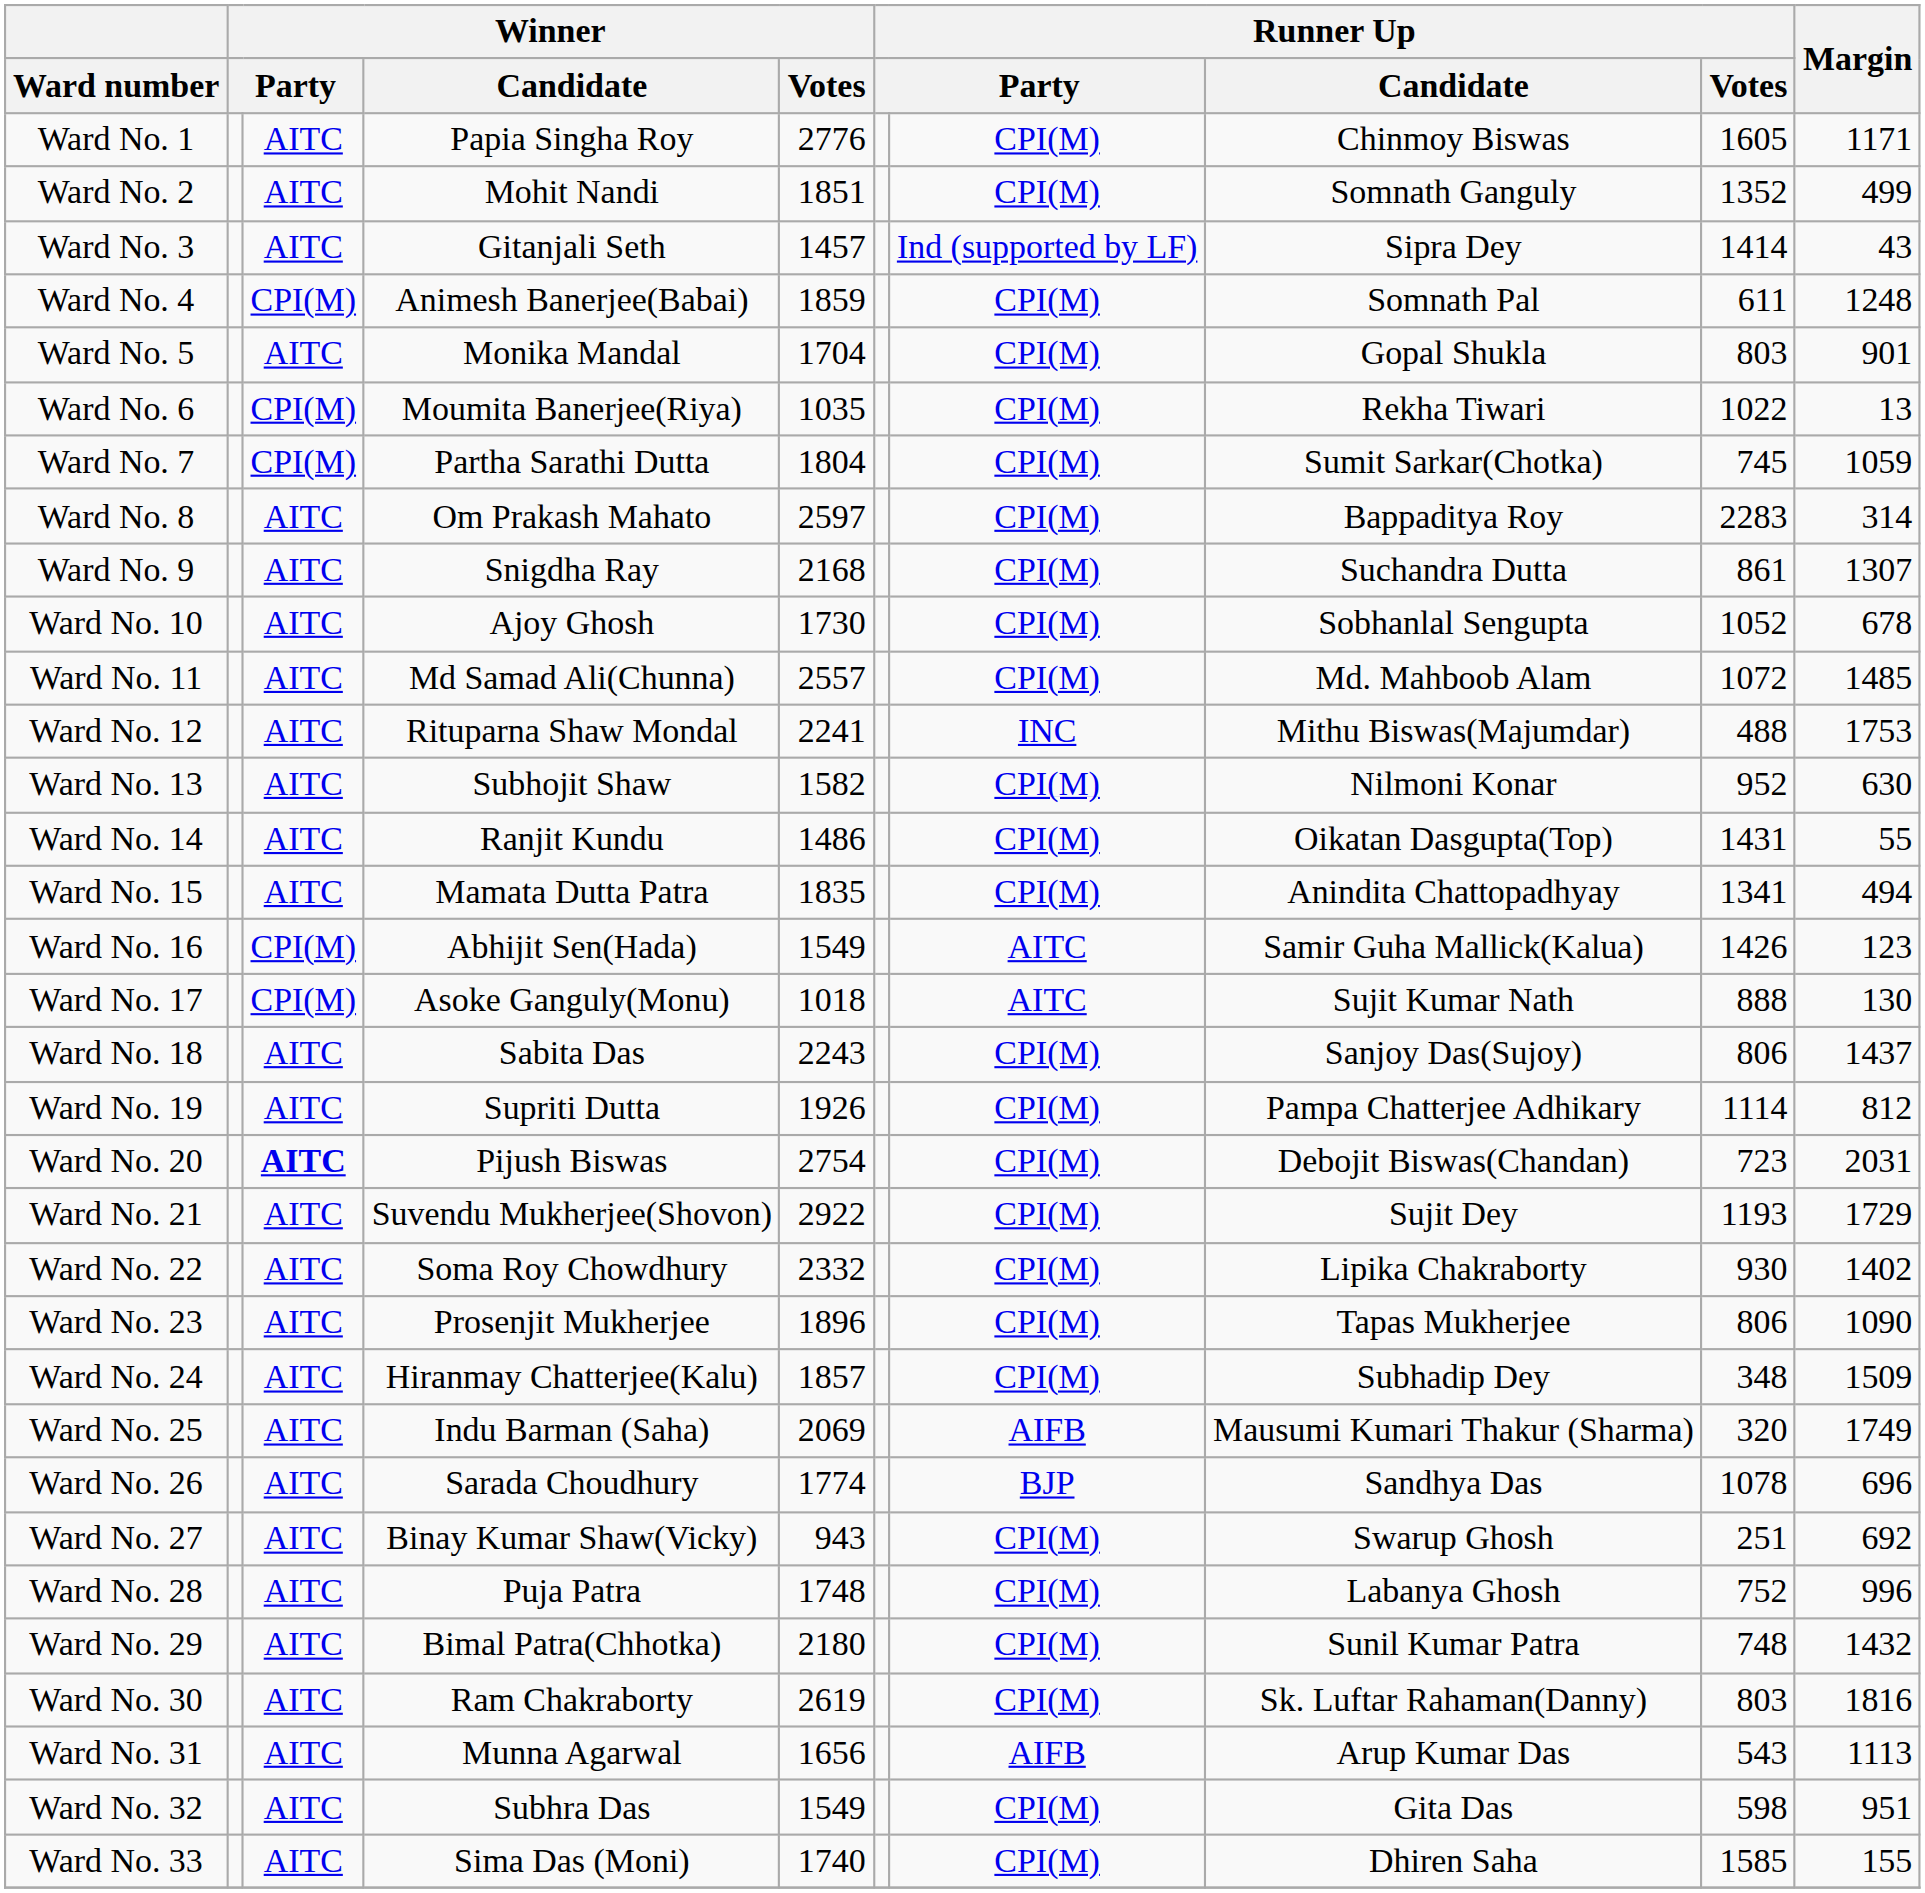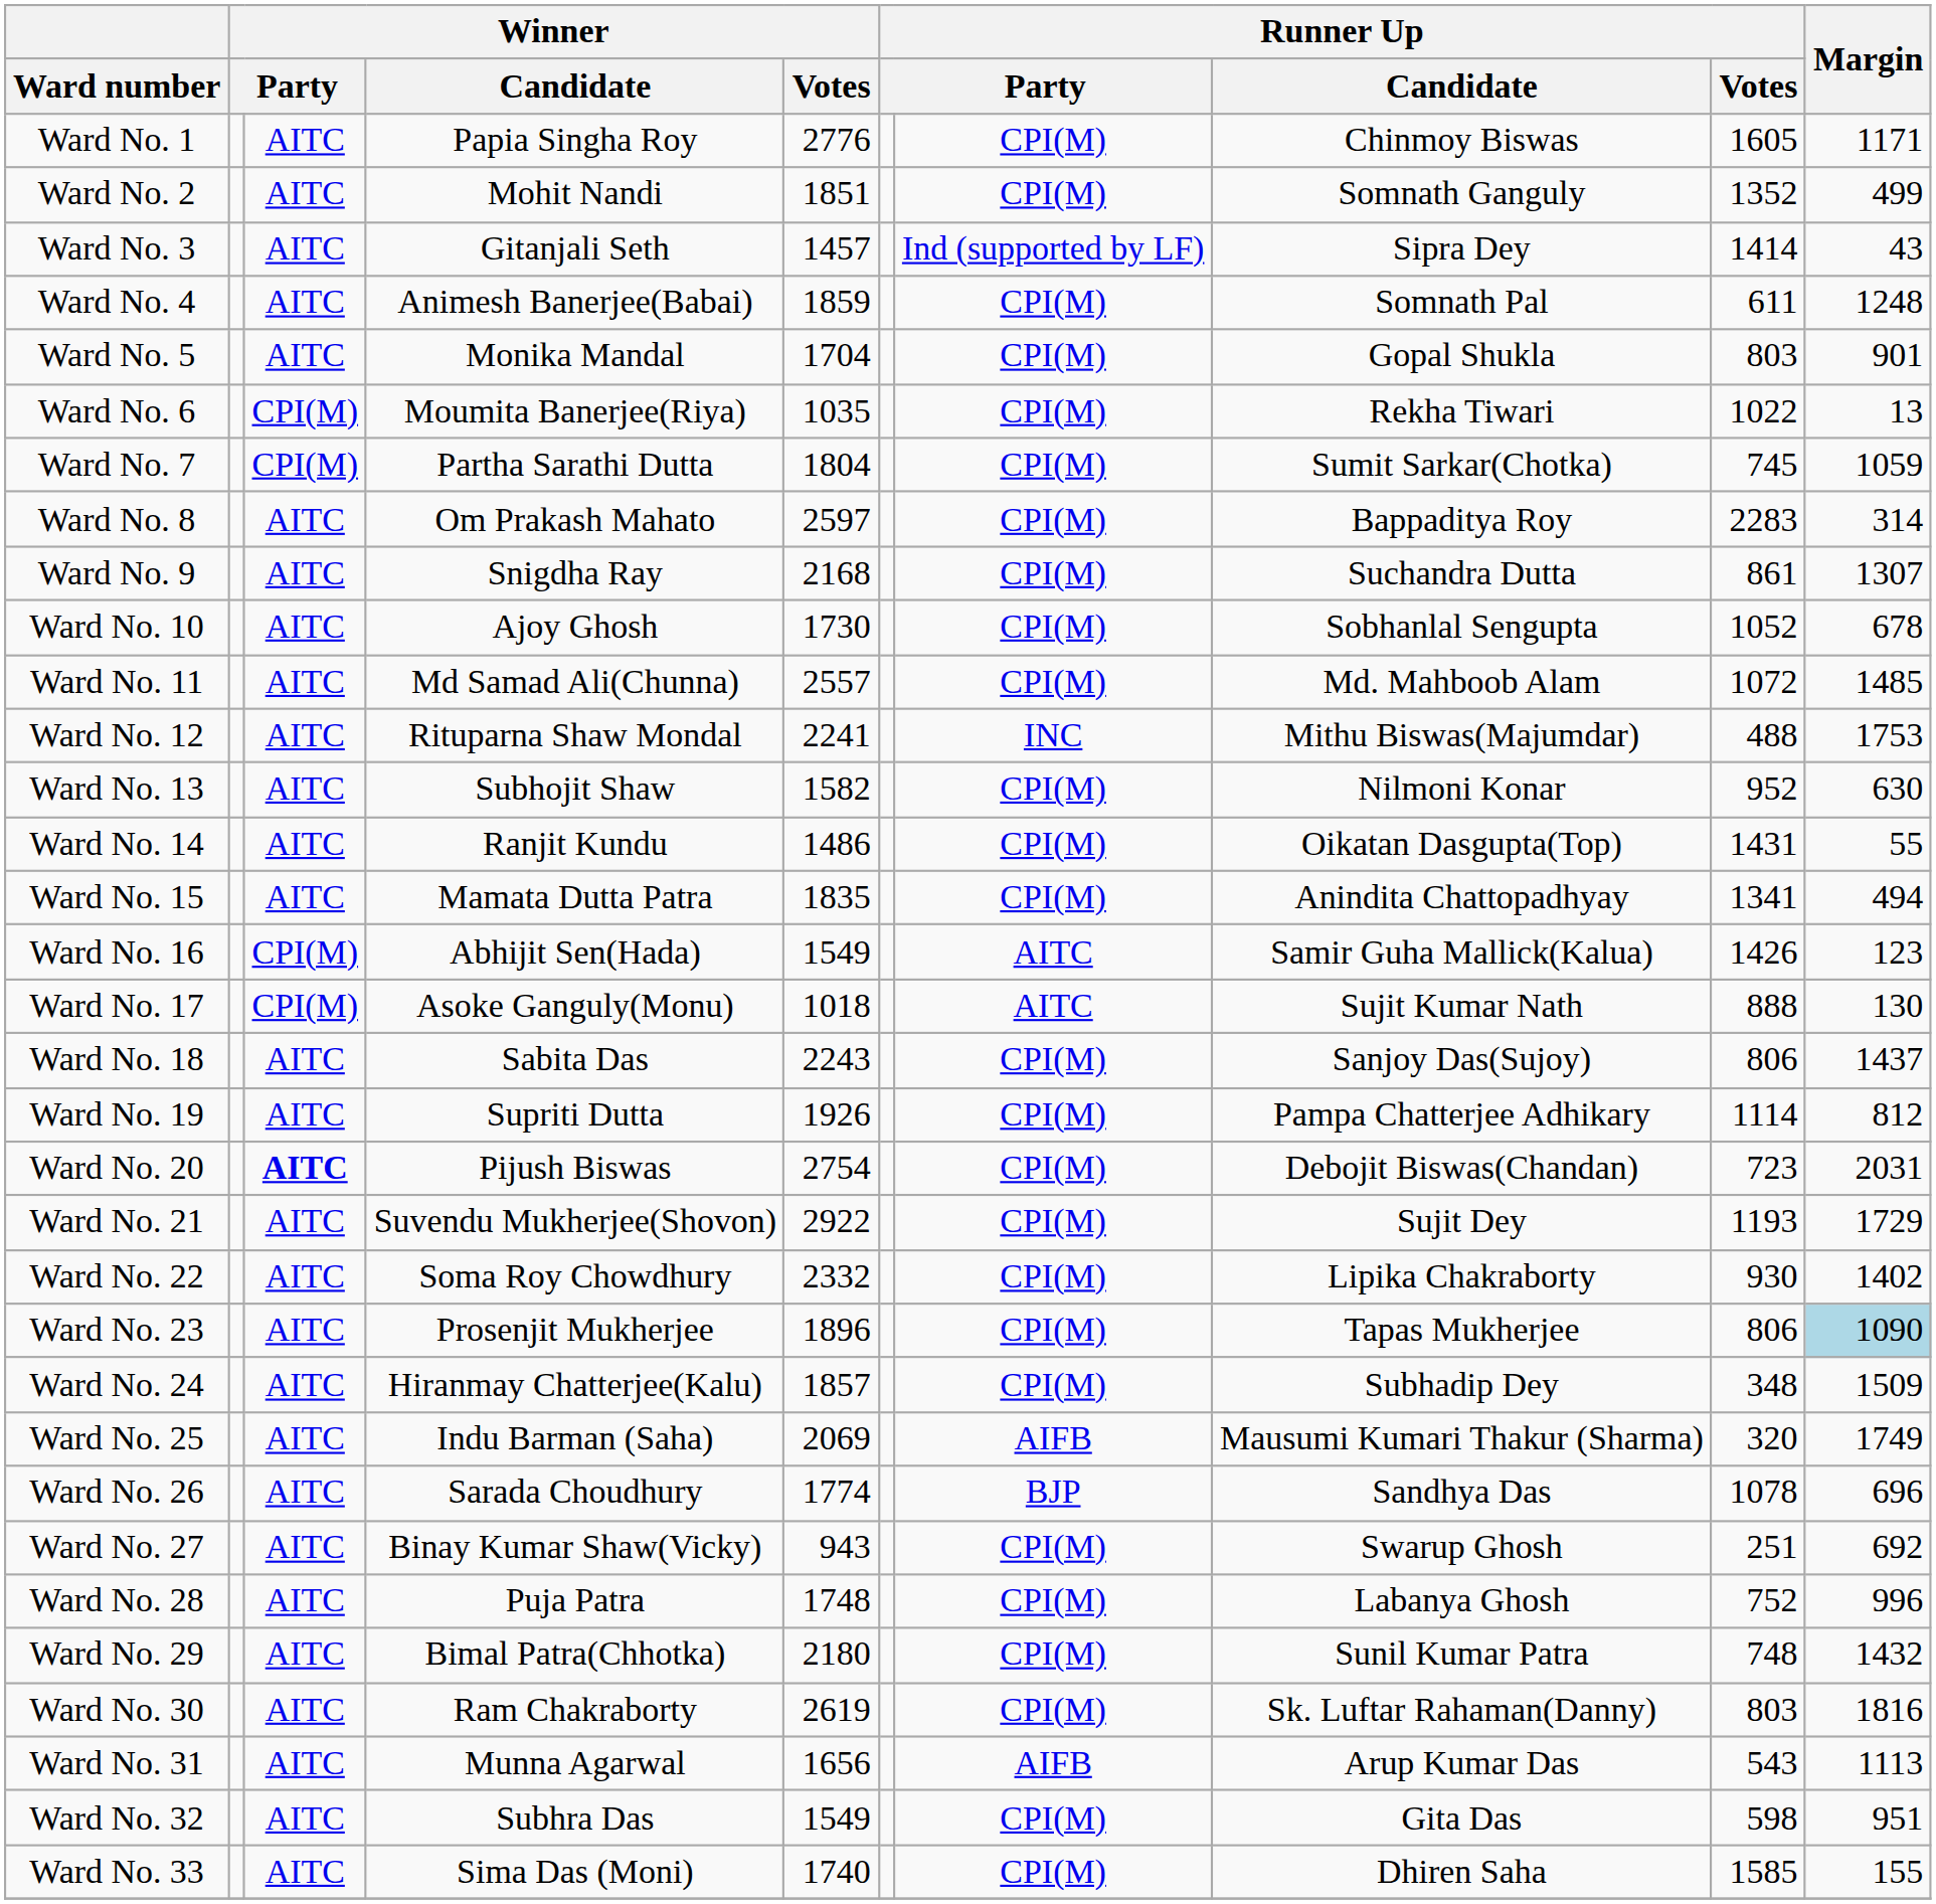Ward No. 4 | column 3: CPI(M) -> AITC
Ward No. 23 | Margin: no background -> lightblue background
